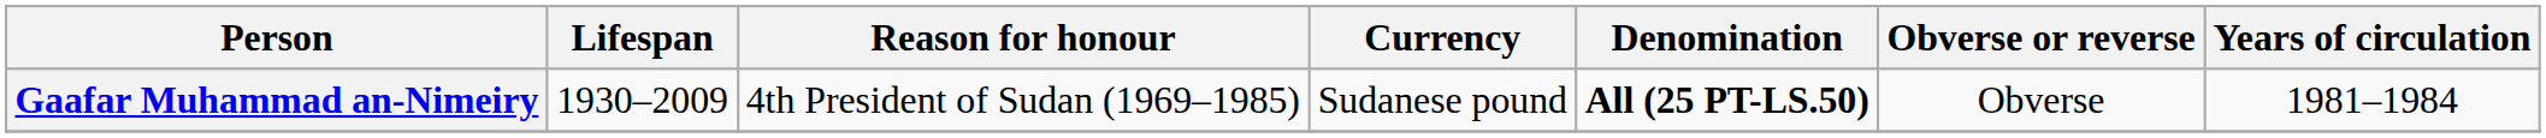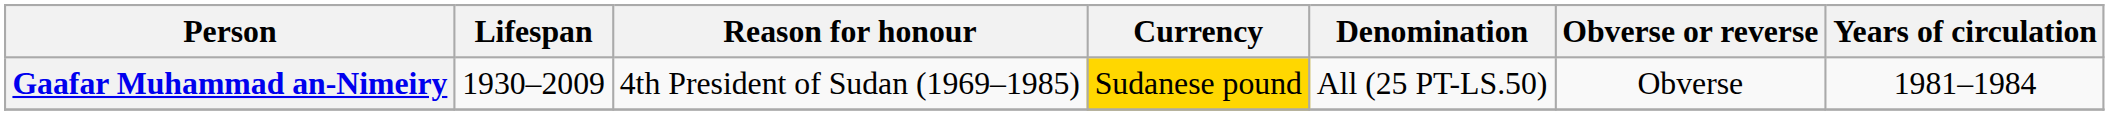Gaafar Muhammad an-Nimeiry | Currency: no background -> gold background
Gaafar Muhammad an-Nimeiry | Denomination: bold -> normal
